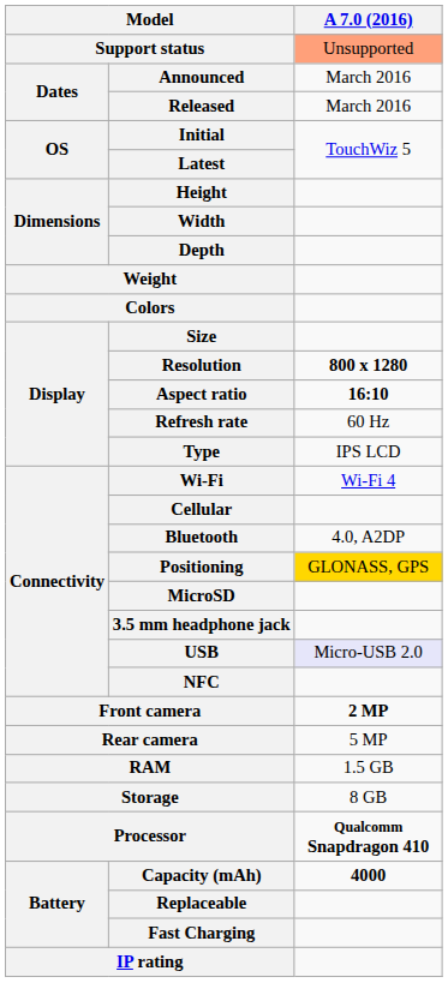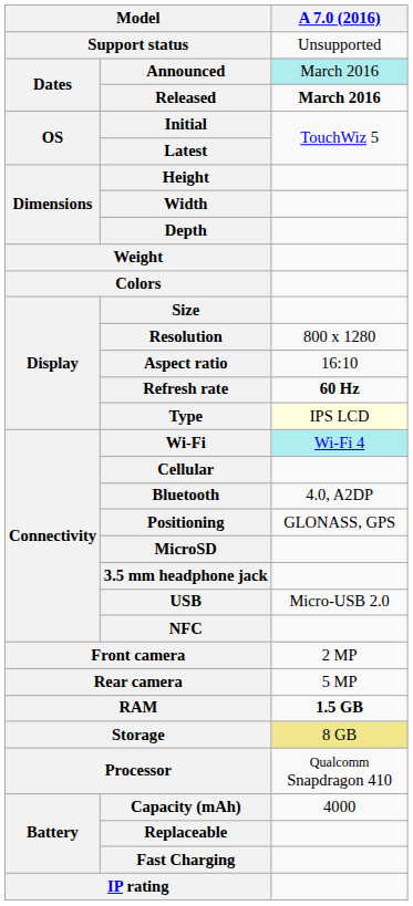Support status | A 7.0 (2016): lightsalmon background -> no background
Announced | A 7.0 (2016): no background -> paleturquoise background
Released | A 7.0 (2016): normal -> bold
Resolution | A 7.0 (2016): bold -> normal
Aspect ratio | A 7.0 (2016): bold -> normal
Refresh rate | A 7.0 (2016): normal -> bold
Type | A 7.0 (2016): no background -> lightyellow background
Wi-Fi | A 7.0 (2016): no background -> paleturquoise background
Positioning | A 7.0 (2016): gold background -> no background
USB | A 7.0 (2016): lavender background -> no background
Front camera | A 7.0 (2016): bold -> normal
RAM | A 7.0 (2016): normal -> bold
Storage | A 7.0 (2016): no background -> khaki background
Processor | A 7.0 (2016): bold -> normal
Capacity (mAh) | A 7.0 (2016): bold -> normal
